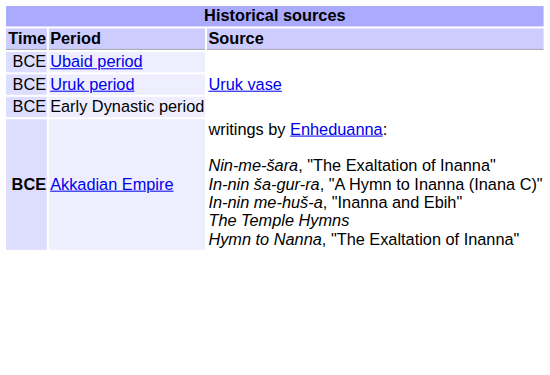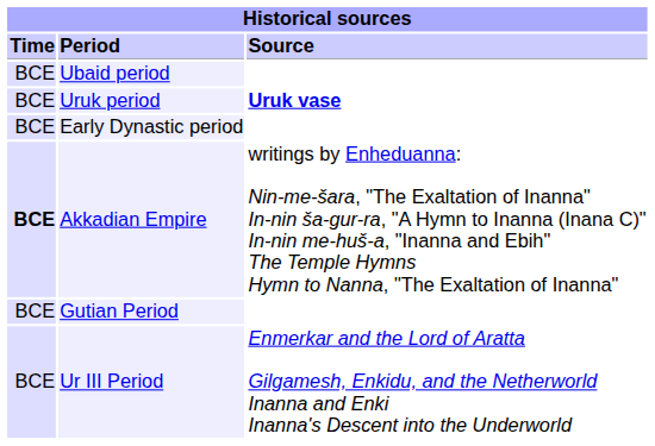Uruk period | column 3: normal -> bold
+ row: BCE | Gutian Period
+ row: BCE | Ur III Period | Enmerkar and the Lord of Aratta Gilgamesh, Enkidu, and the Netherworld Inanna and Enki Inanna's Descent into the Underworld
